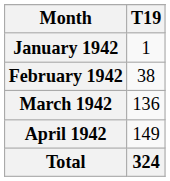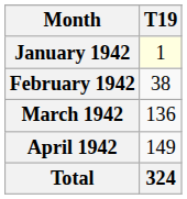January 1942 | T19: no background -> lightyellow background
